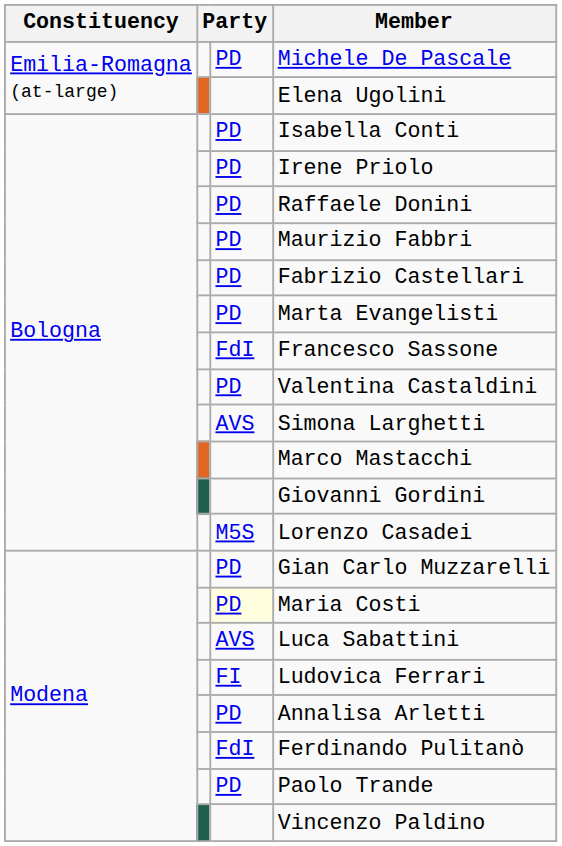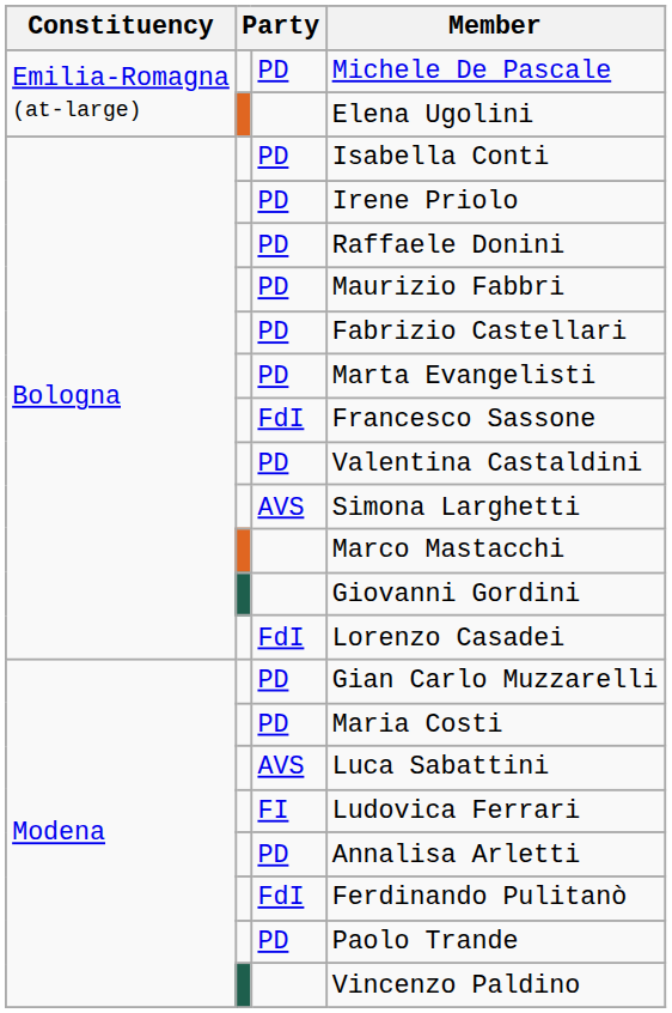Lorenzo Casadei | column 3: M5S -> FdI
Maria Costi | column 3: lightyellow background -> no background
